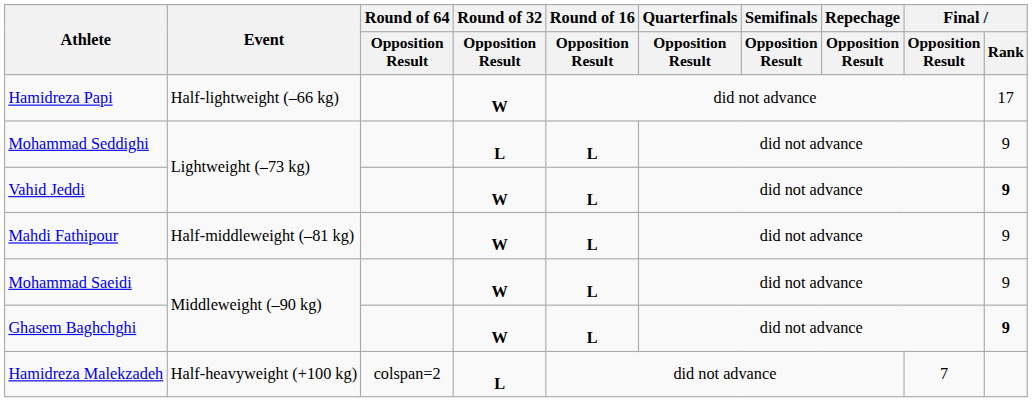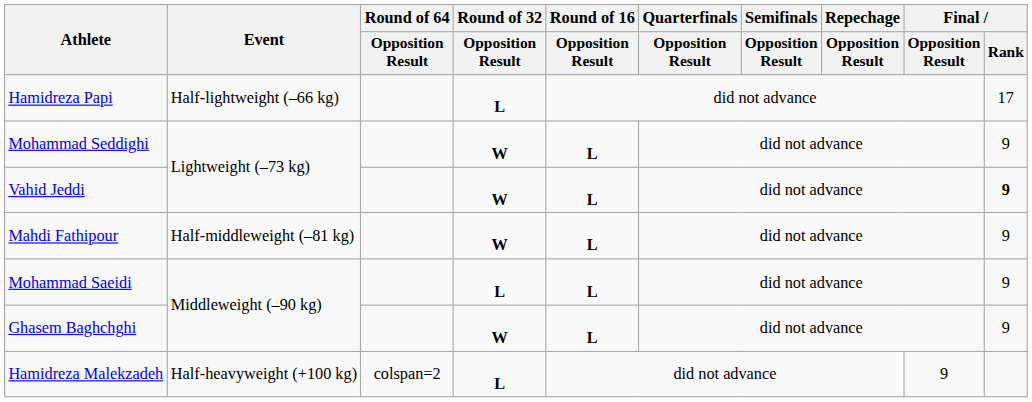Hamidreza Papi | Round of 32 / Opposition Result: W -> L
Mohammad Seddighi | Round of 32 / Opposition Result: L -> W
Mohammad Saeidi | Round of 32 / Opposition Result: W -> L
Ghasem Baghchghi | Final / Rank: bold -> normal
Hamidreza Malekzadeh | Final / Opposition Result: 7 -> 9
